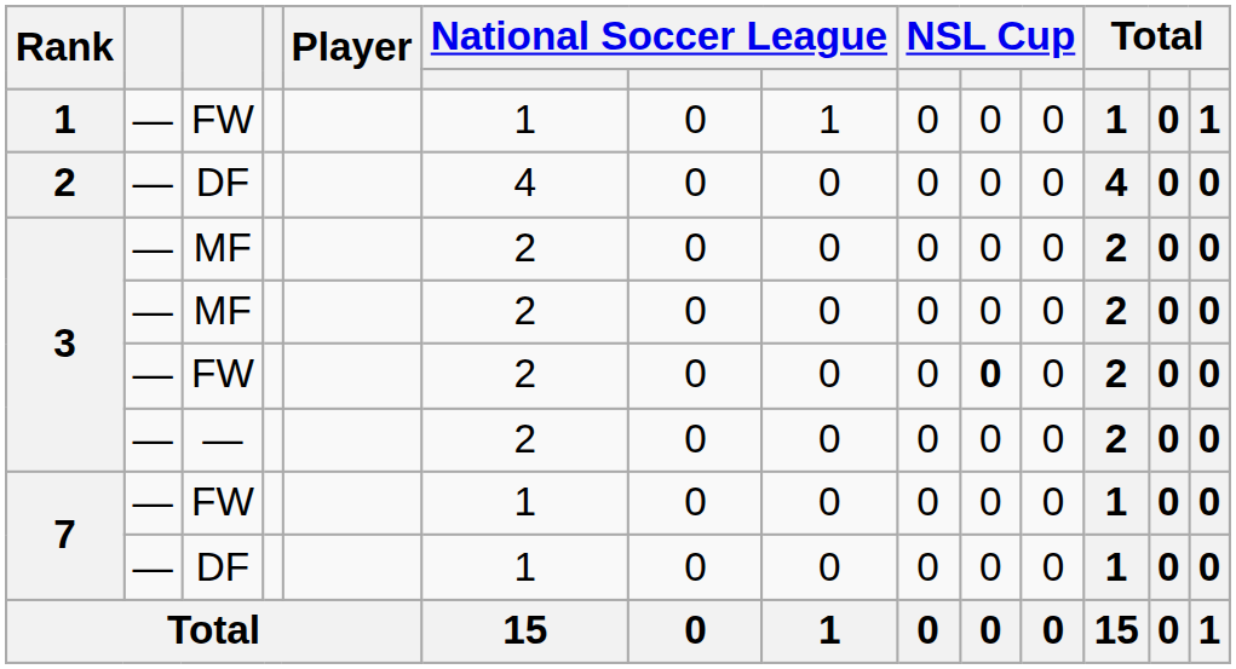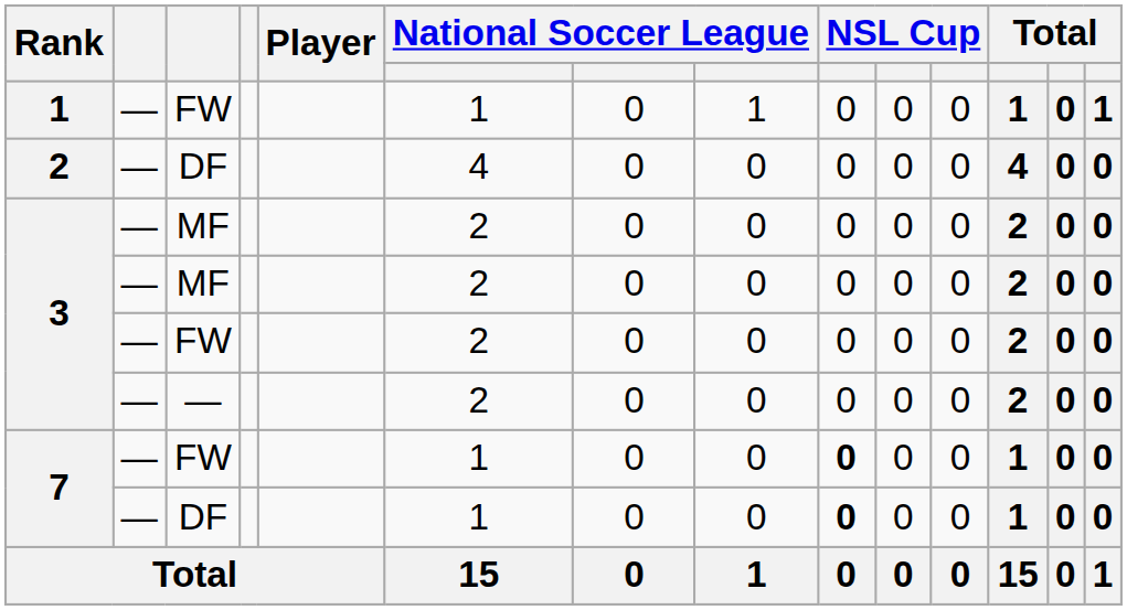3 / FW | column 10: bold -> normal
7 / FW | column 9: normal -> bold
7 / DF | column 9: normal -> bold
